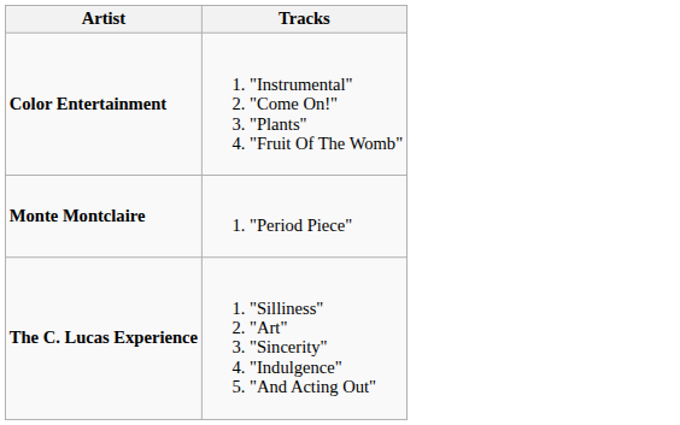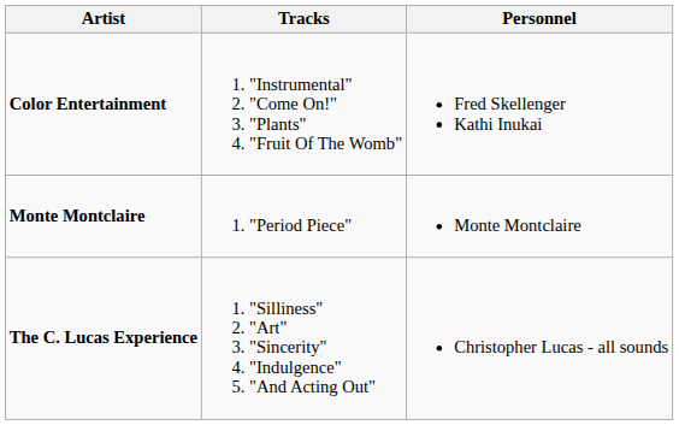+ column: Personnel | Fred Skellenger Kathi Inukai | Monte Montclaire | Christopher Lucas - all sounds
